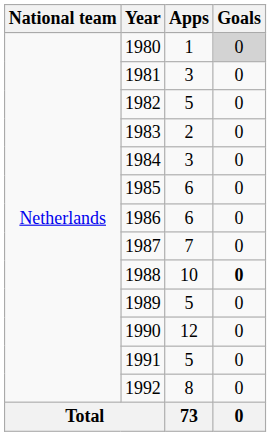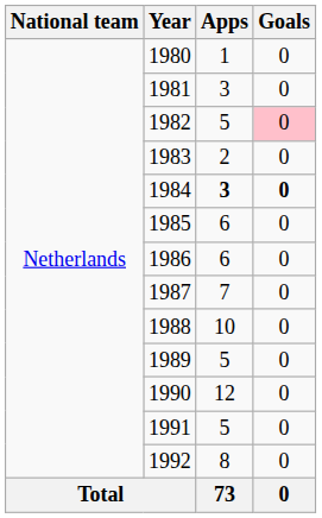1980 | Goals: lightgrey background -> no background
1982 | Goals: no background -> pink background
1984 | Apps: normal -> bold
1984 | Goals: normal -> bold
1988 | Goals: bold -> normal
